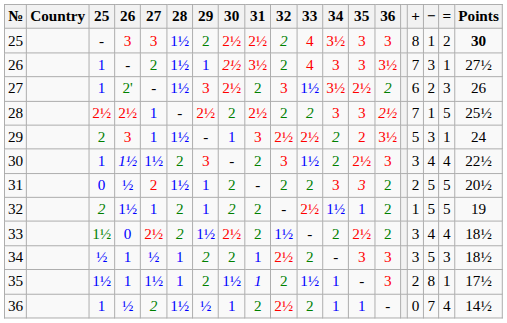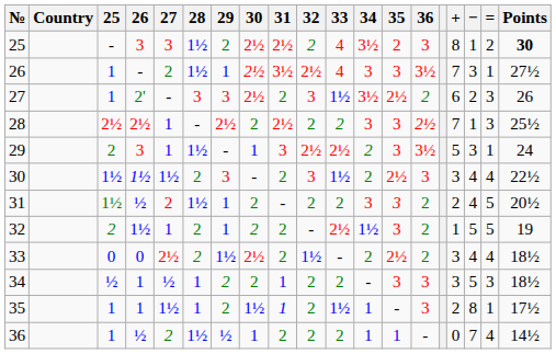row 2 | 35: 3 -> 2
row 3 | 32: 2 -> 2½
row 4 | 28: 1½ -> 3
row 5 | =: 5 -> 3
row 6 | 35: 2 -> 3
row 7 | 25: 1 -> 1½
row 8 | 25: 0 -> 1½
row 8 | −: 5 -> 4
row 9 | 35: 1 -> 3
row 10 | 25: 1½ -> 0
row 11 | 32: 2½ -> 2
row 12 | 25: 1½ -> 1
row 13 | 32: 2½ -> 2
